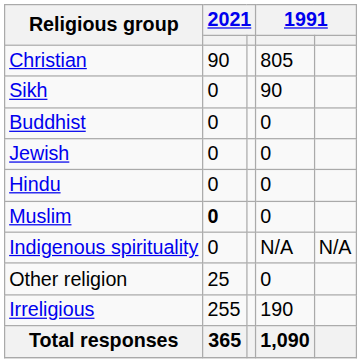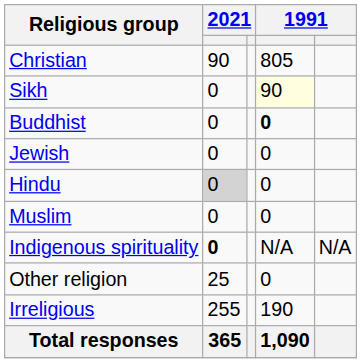Sikh | column 4: no background -> lightyellow background
Buddhist | column 4: normal -> bold
Hindu | column 2: no background -> lightgrey background
Muslim | column 2: bold -> normal
Indigenous spirituality | column 2: normal -> bold
